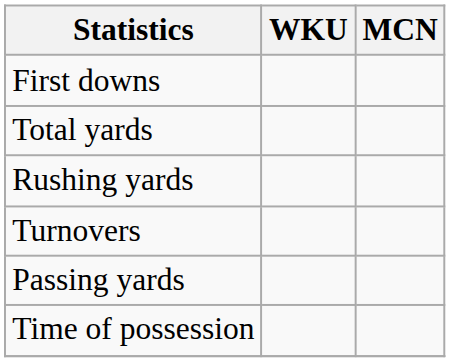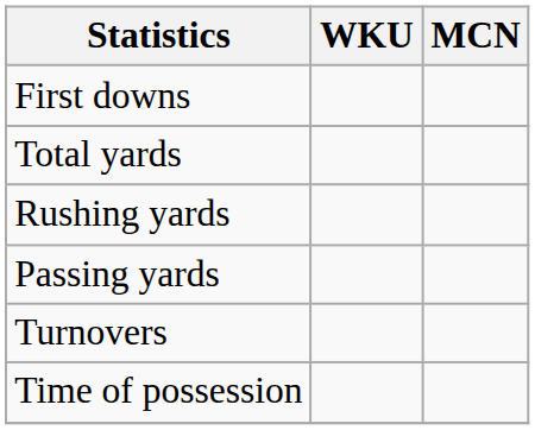rows swapped: Passing yards <-> Turnovers
